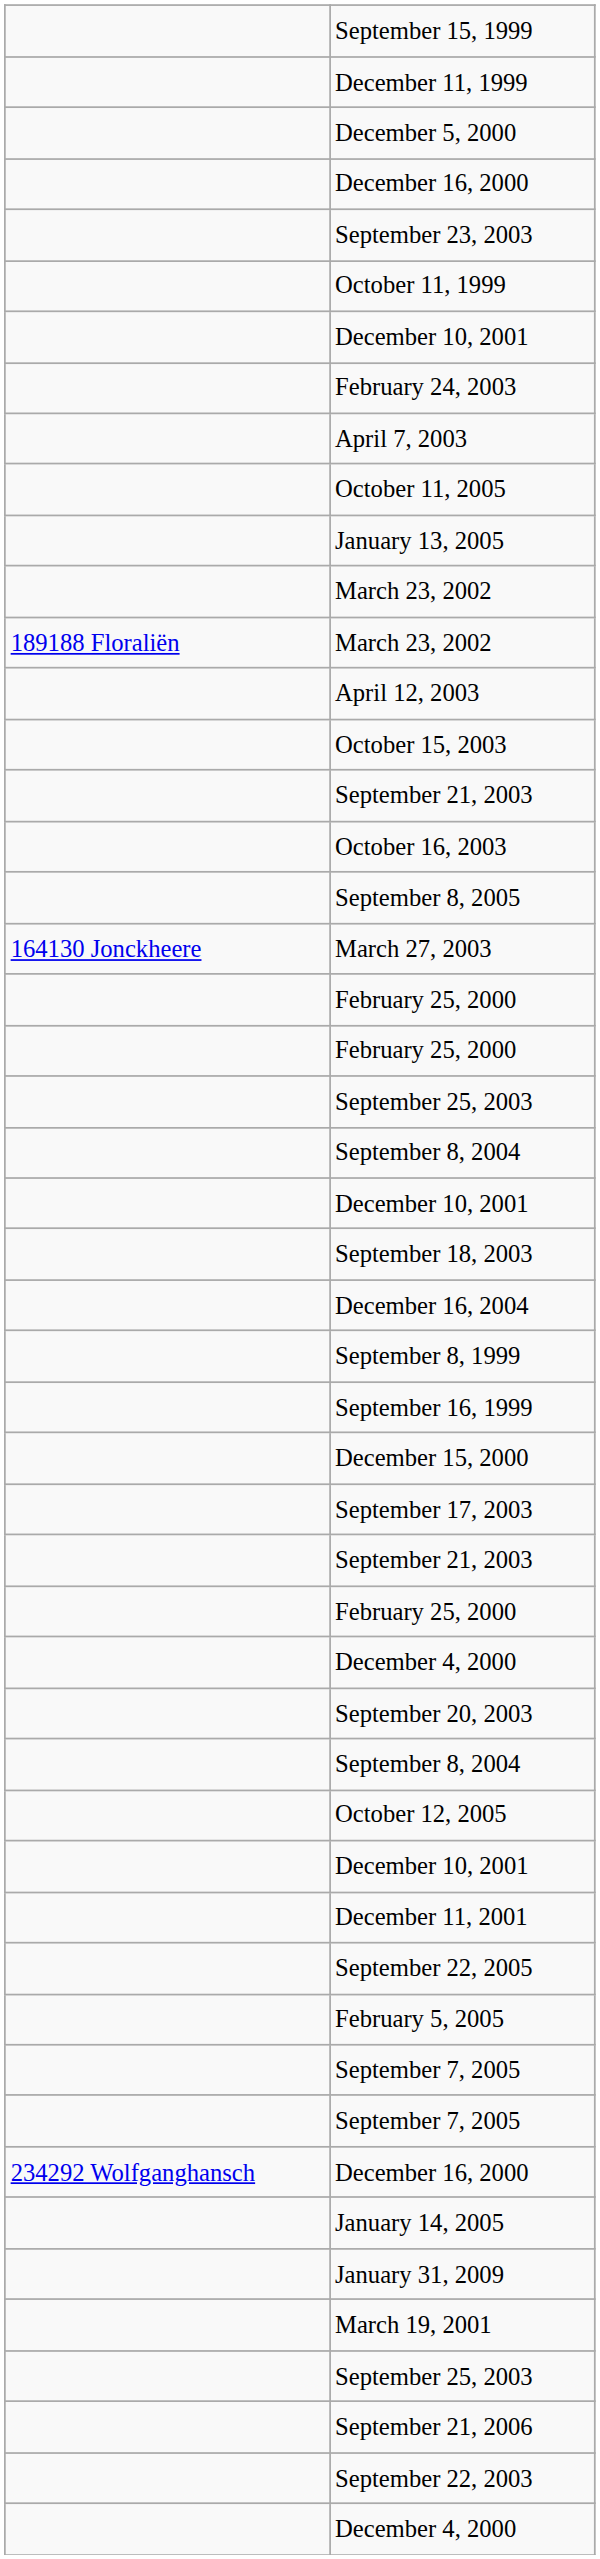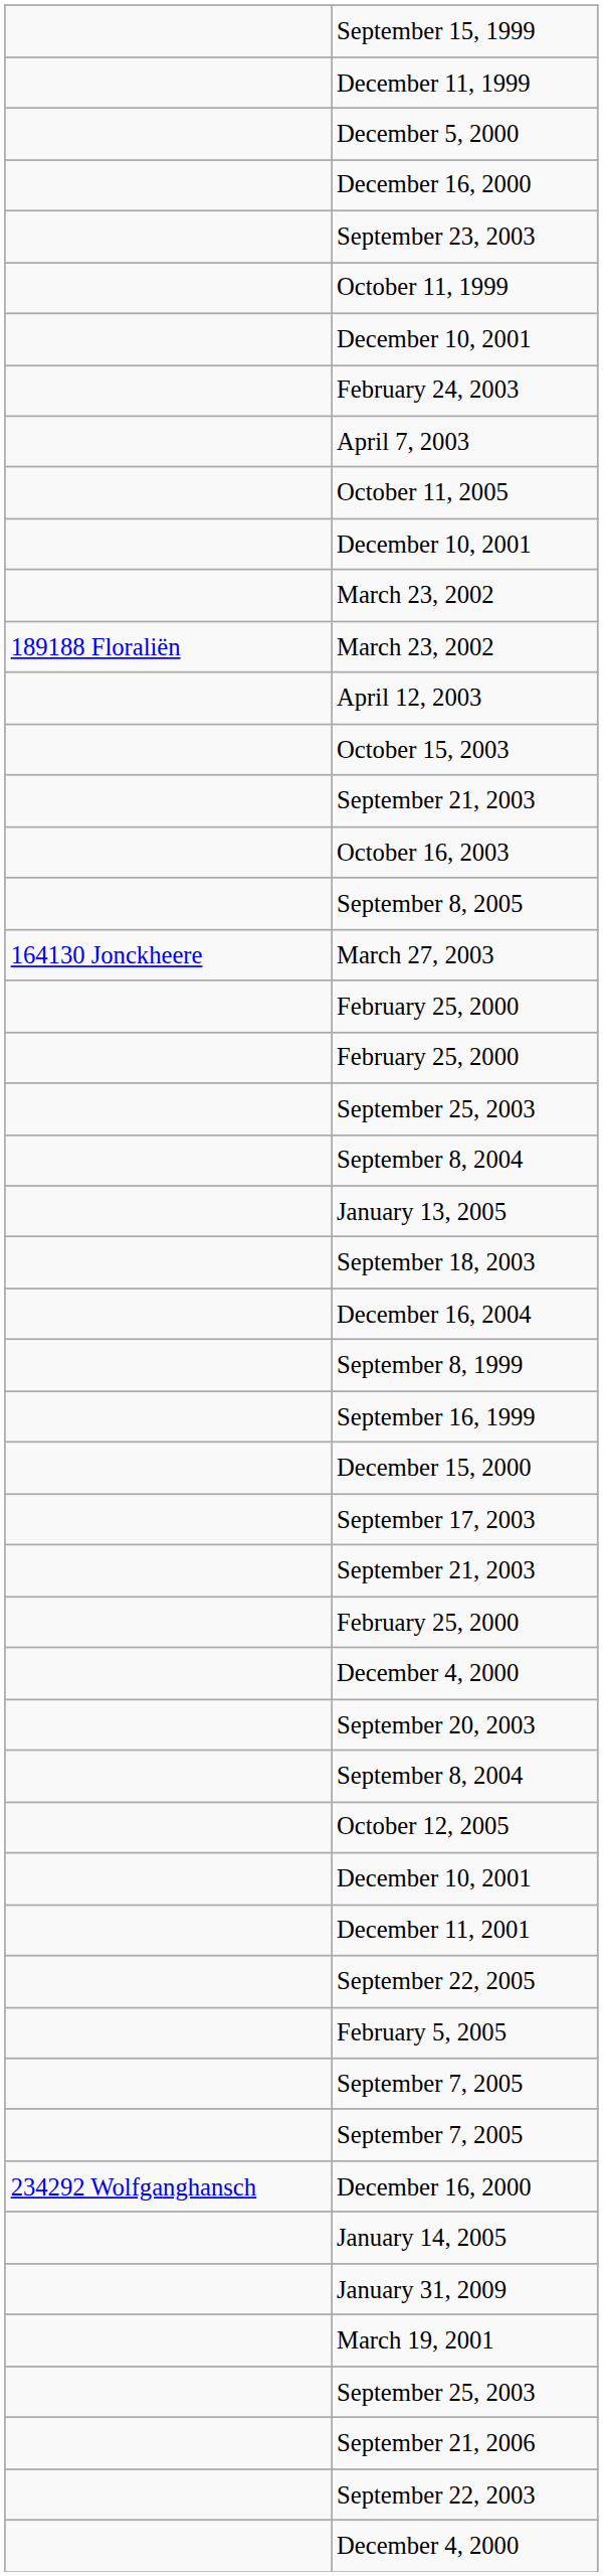row 11 | column 2: January 13, 2005 -> December 10, 2001
row 24 | column 2: December 10, 2001 -> January 13, 2005
